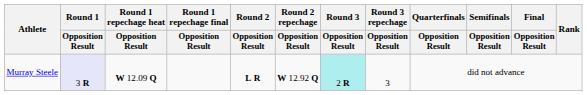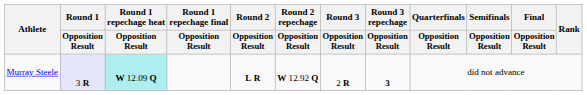Murray Steele | Round 1 repechage heat / Opposition Result: no background -> paleturquoise background
Murray Steele | Round 3 / Opposition Result: paleturquoise background -> no background
Murray Steele | Round 3 repechage / Opposition Result: normal -> bold
